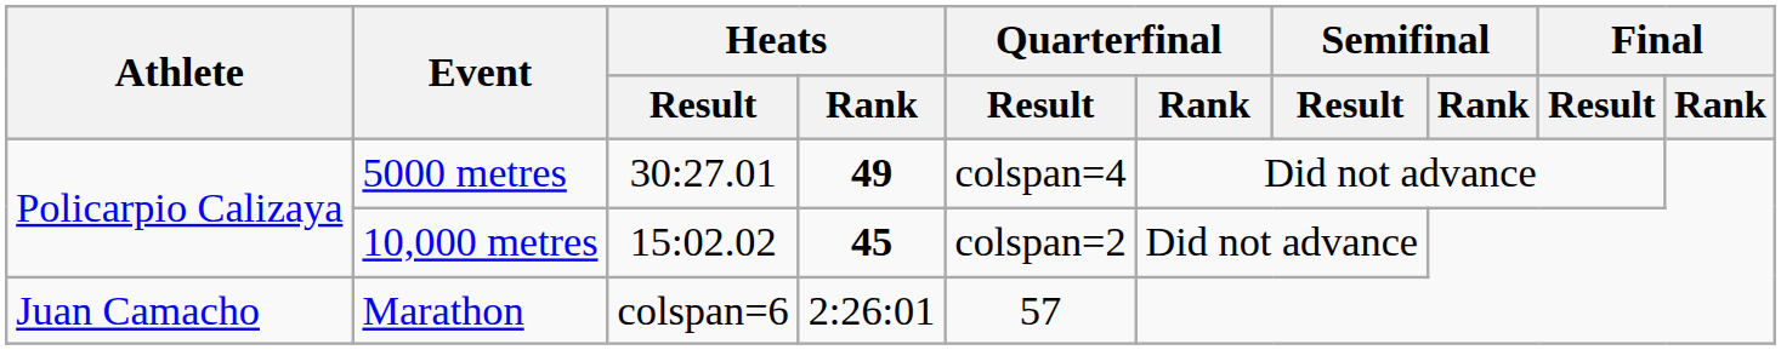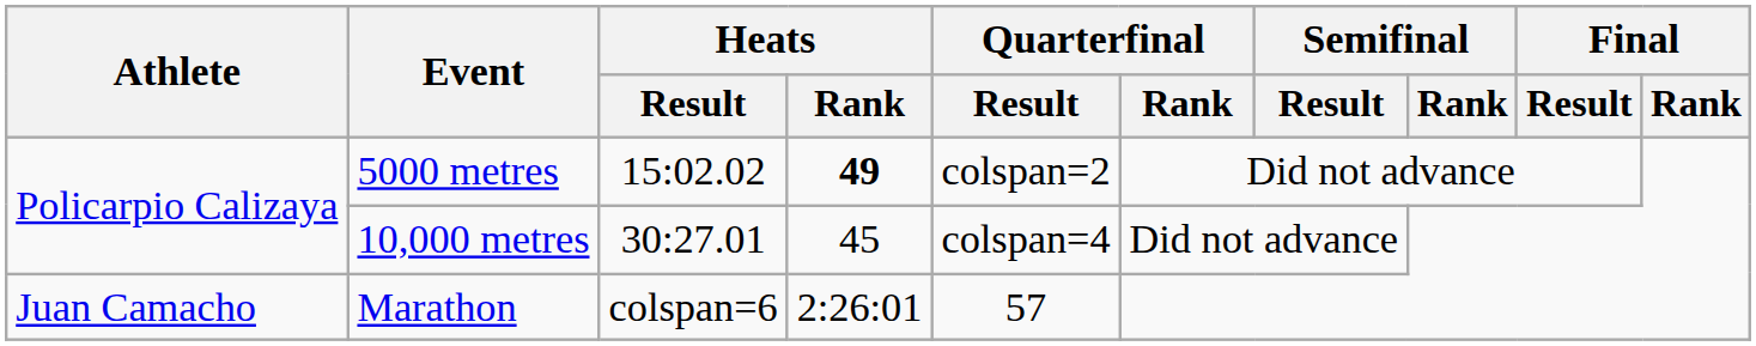5000 metres | Heats / Result: 30:27.01 -> 15:02.02
5000 metres | Quarterfinal / Result: colspan=4 -> colspan=2
10,000 metres | Heats / Result: 15:02.02 -> 30:27.01
10,000 metres | Heats / Rank: bold -> normal
10,000 metres | Quarterfinal / Result: colspan=2 -> colspan=4
